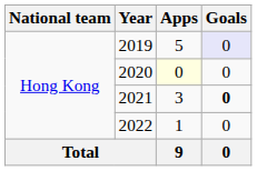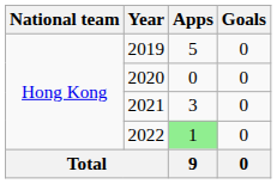2019 | Goals: lavender background -> no background
2020 | Apps: lightyellow background -> no background
2021 | Goals: bold -> normal
2022 | Apps: no background -> lightgreen background
